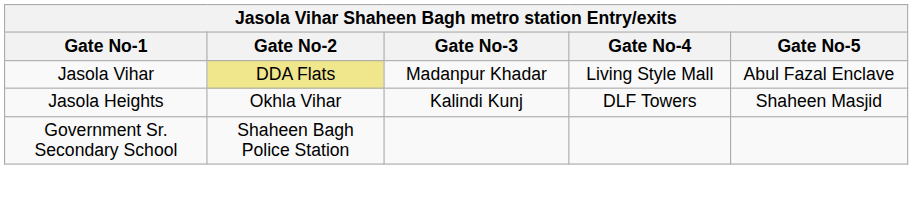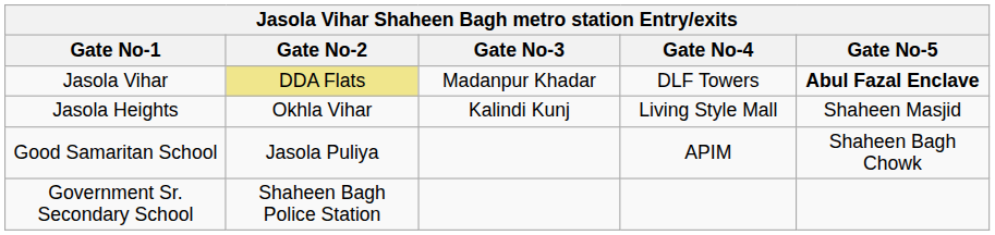Jasola Vihar | Gate No-4: Living Style Mall -> DLF Towers
Jasola Vihar | Gate No-5: normal -> bold
Jasola Heights | Gate No-4: DLF Towers -> Living Style Mall
+ row: Good Samaritan School | Jasola Puliya | APIM | Shaheen Bagh Chowk
